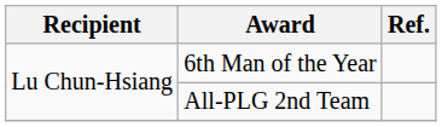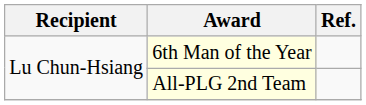6th Man of the Year | Award: no background -> lightyellow background
All-PLG 2nd Team | Award: no background -> lightyellow background
